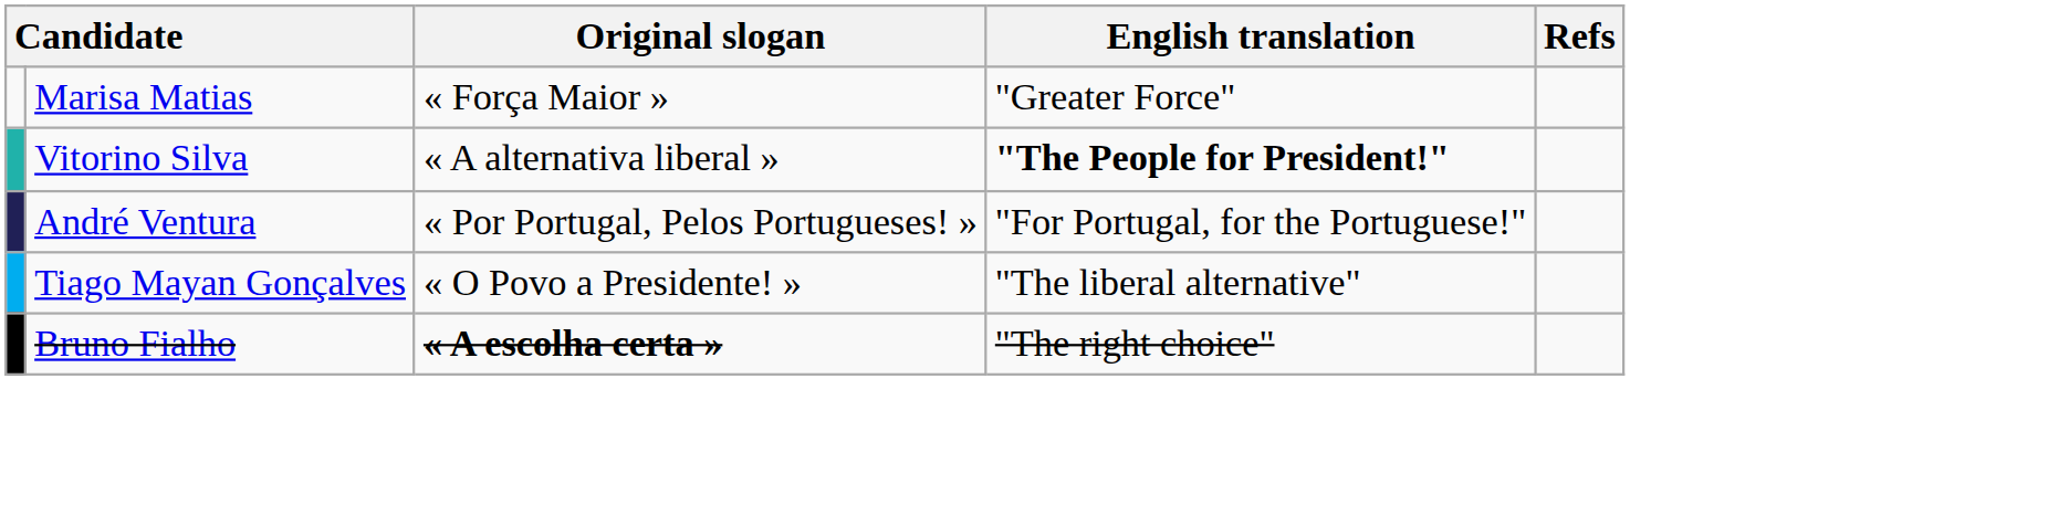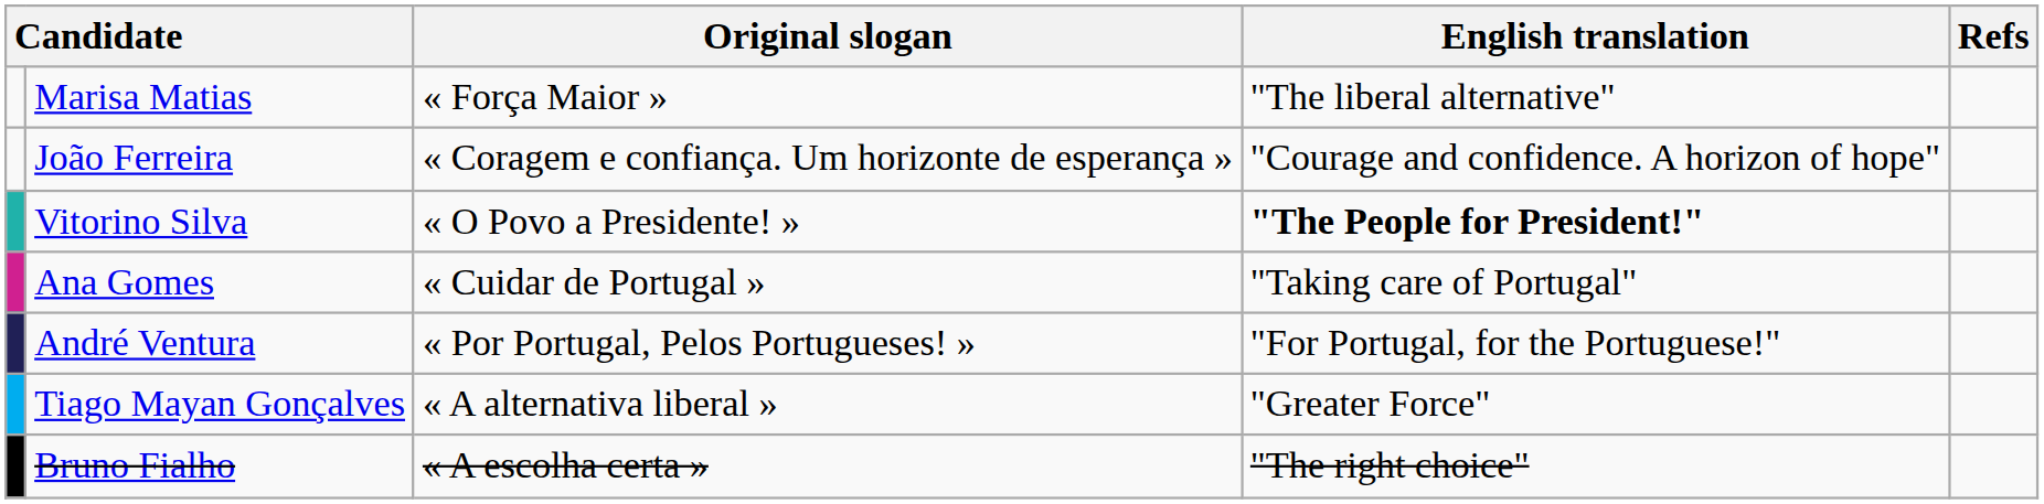Marisa Matias | English translation: "Greater Force" -> "The liberal alternative"
+ row: João Ferreira | « Coragem e confiança. Um horizonte de esperança » | "Courage and confidence. A horizon of hope"
Vitorino Silva | Original slogan: « A alternativa liberal » -> « O Povo a Presidente! »
+ row: Ana Gomes | « Cuidar de Portugal » | "Taking care of Portugal"
Tiago Mayan Gonçalves | Original slogan: « O Povo a Presidente! » -> « A alternativa liberal »
Tiago Mayan Gonçalves | English translation: "The liberal alternative" -> "Greater Force"
Bruno Fialho | Original slogan: bold -> normal
